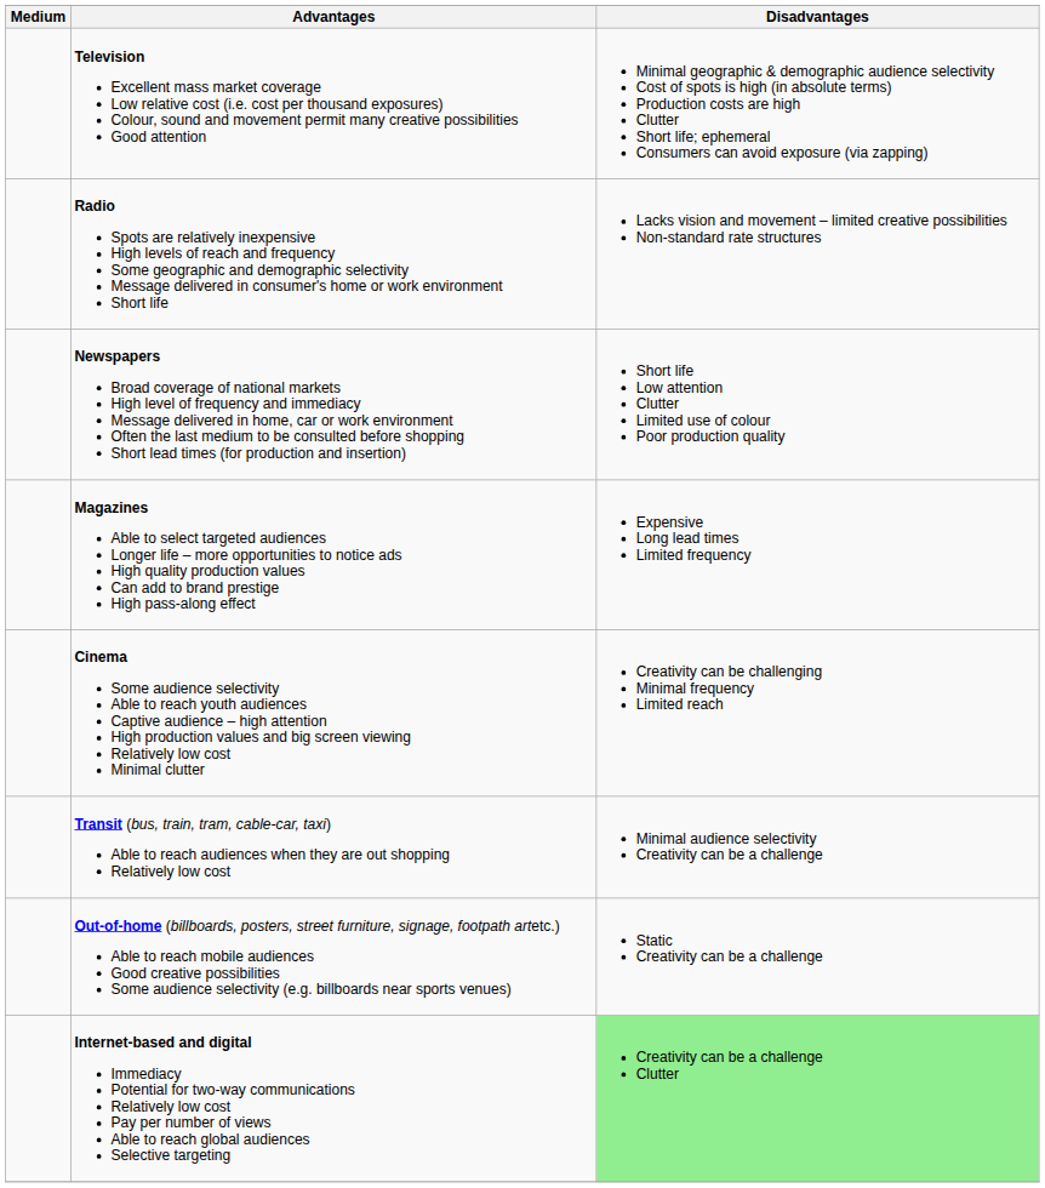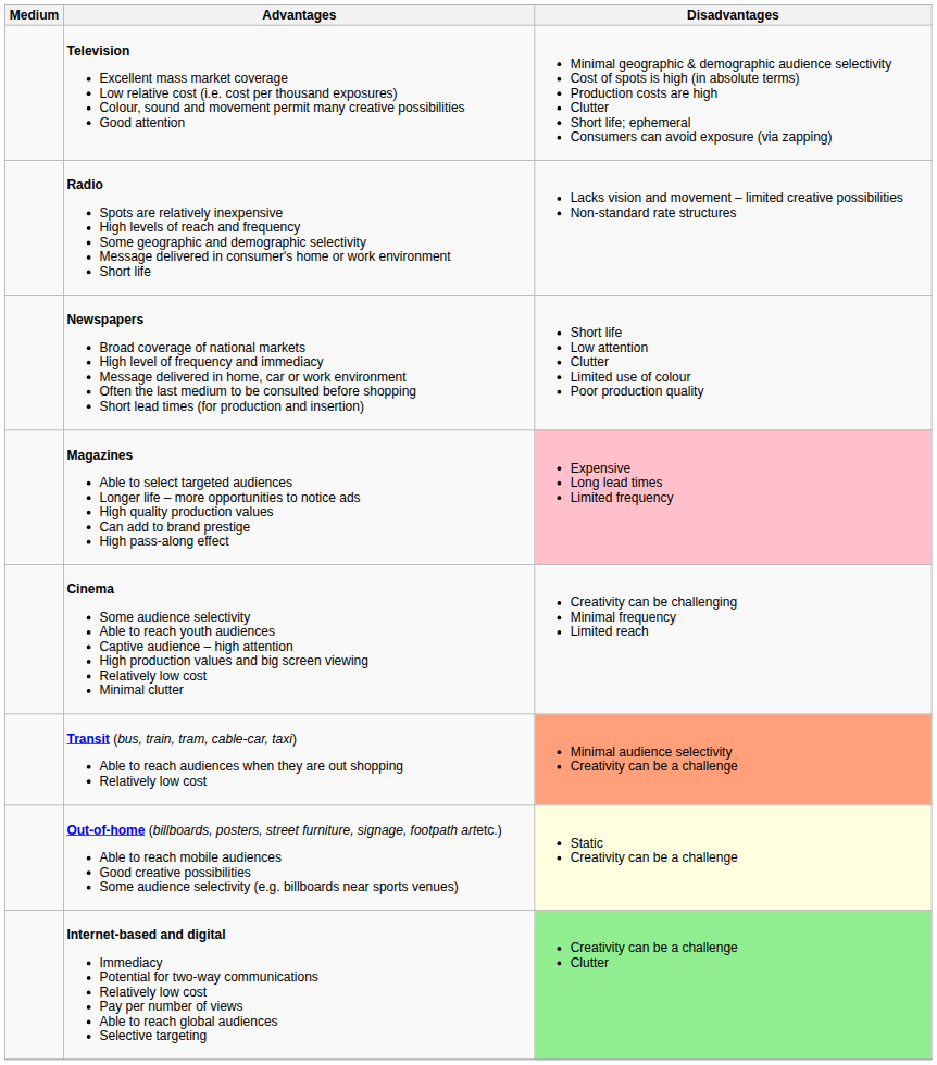row 5 | Disadvantages: no background -> pink background
row 7 | Disadvantages: no background -> lightsalmon background
row 8 | Disadvantages: no background -> lightyellow background
